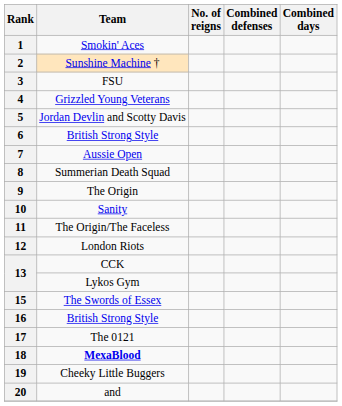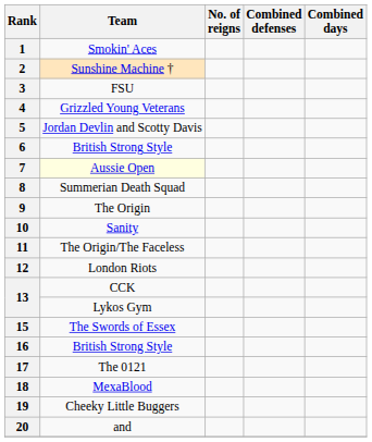7 | Team: no background -> lightyellow background
18 | Team: bold -> normal
